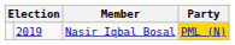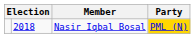Nasir Iqbal Bosal | column 2: 2019 -> 2018
